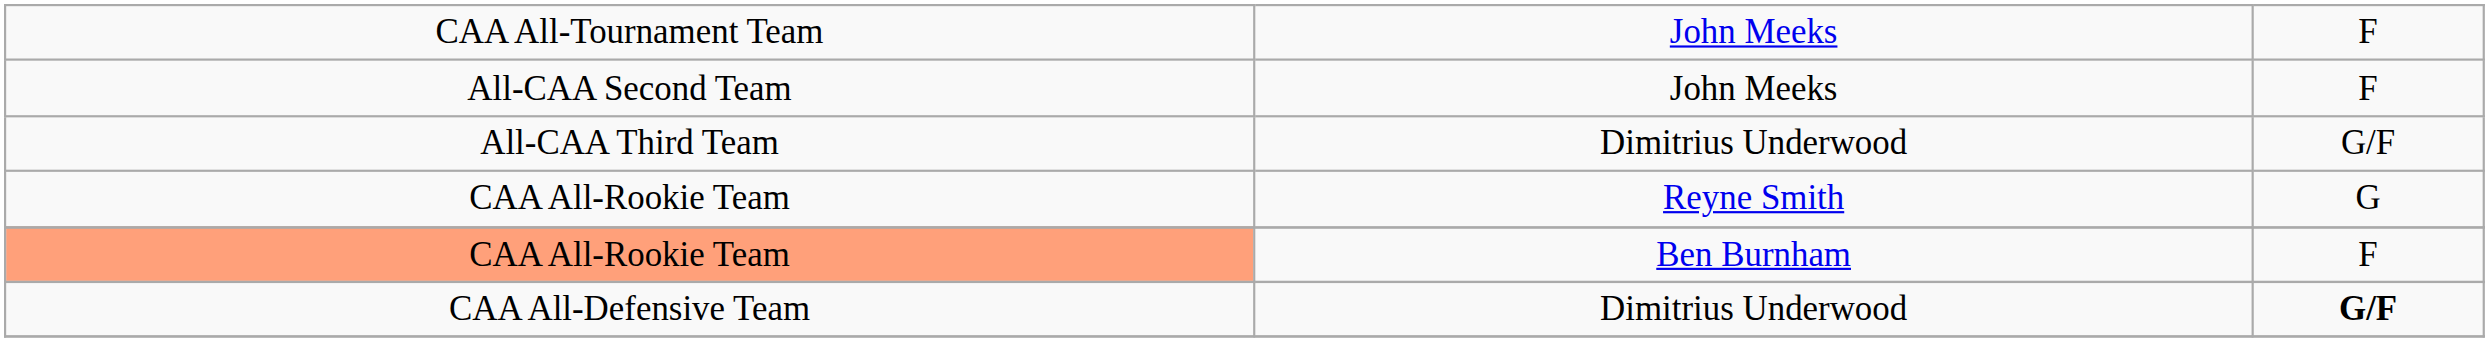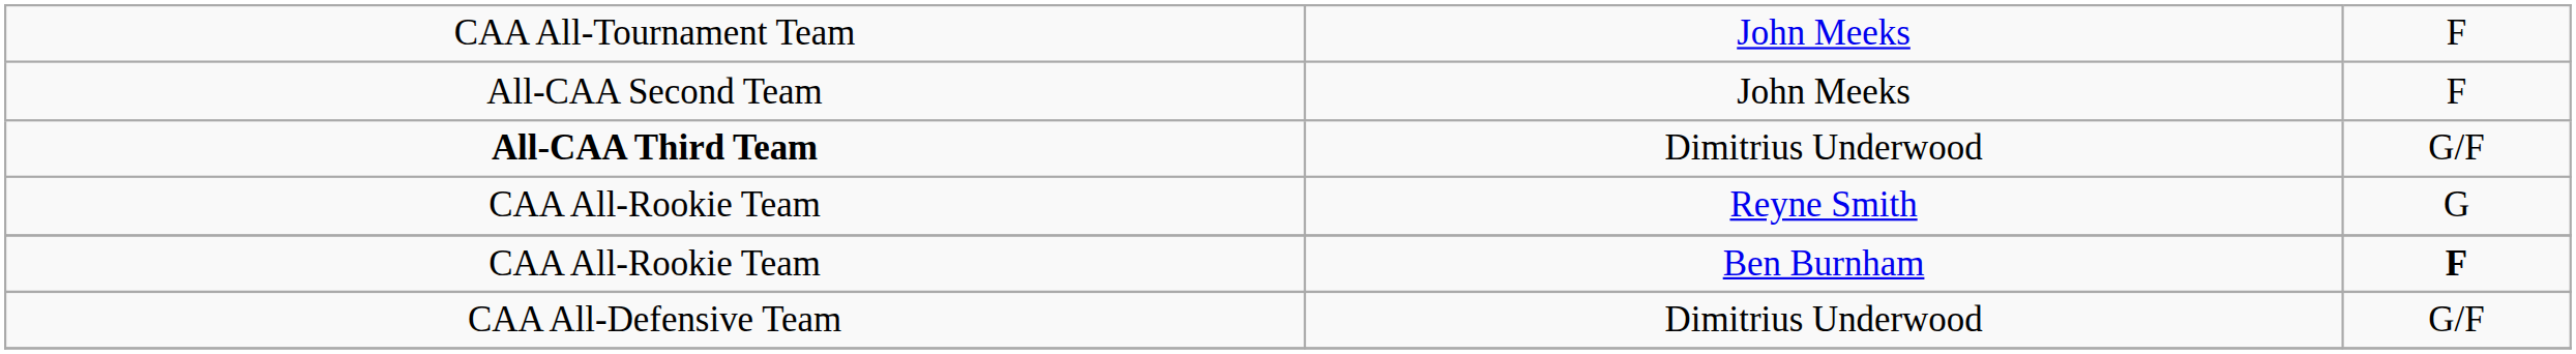row 3 | column 1: normal -> bold
row 5 | column 1: lightsalmon background -> no background
row 5 | column 3: normal -> bold
row 6 | column 3: bold -> normal
